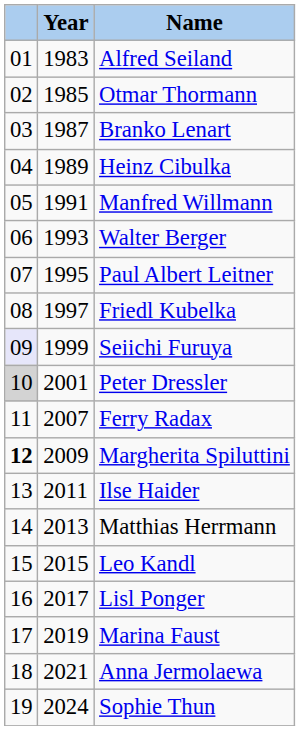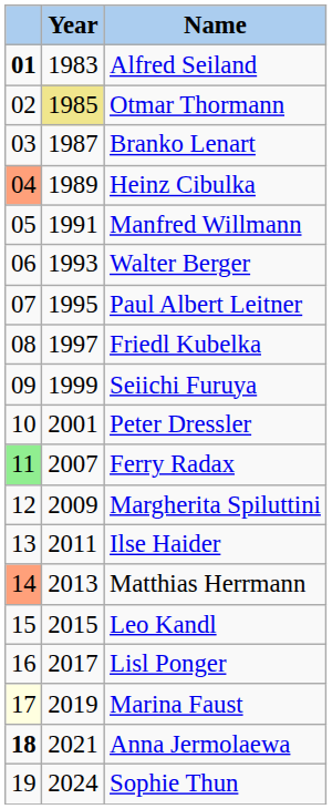Alfred Seiland | column 1: normal -> bold
Otmar Thormann | Year: no background -> khaki background
Heinz Cibulka | column 1: no background -> lightsalmon background
Seiichi Furuya | column 1: lavender background -> no background
Peter Dressler | column 1: lightgrey background -> no background
Ferry Radax | column 1: no background -> lightgreen background
Margherita Spiluttini | column 1: bold -> normal
Matthias Herrmann | column 1: no background -> lightsalmon background
Marina Faust | column 1: no background -> lightyellow background
Anna Jermolaewa | column 1: normal -> bold
